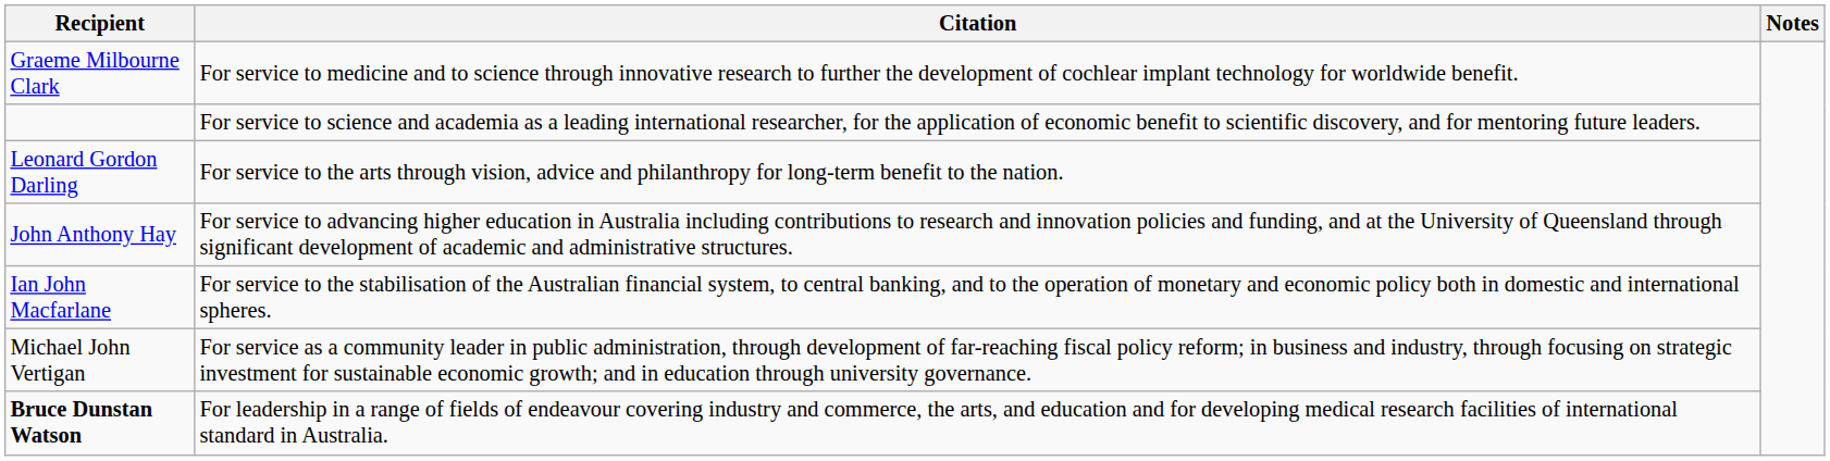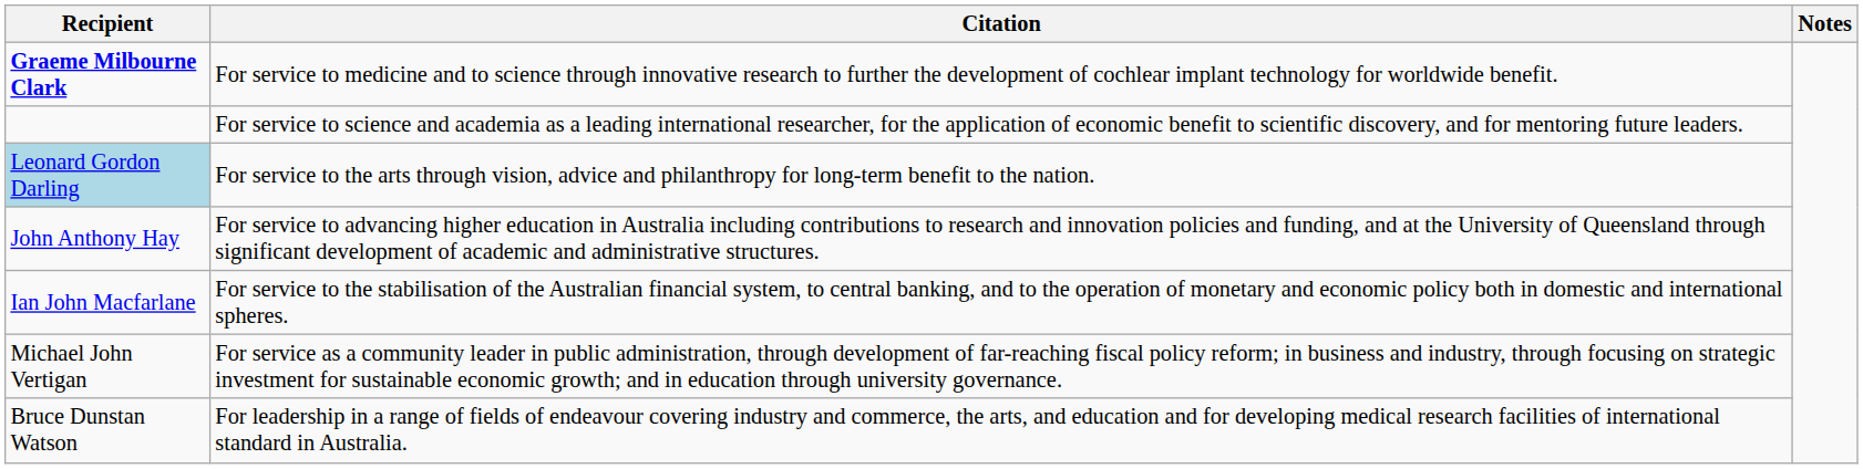Graeme Milbourne Clark | Recipient: normal -> bold
Leonard Gordon Darling | Recipient: no background -> lightblue background
Bruce Dunstan Watson | Recipient: bold -> normal
